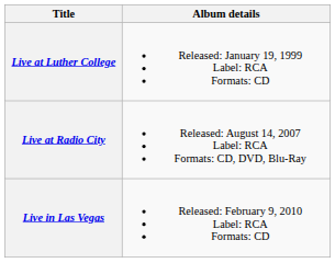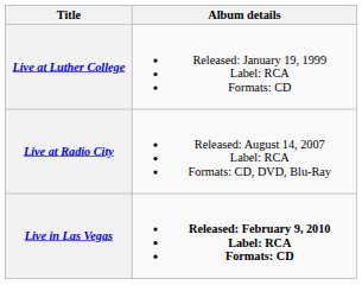Live in Las Vegas | Album details: normal -> bold
